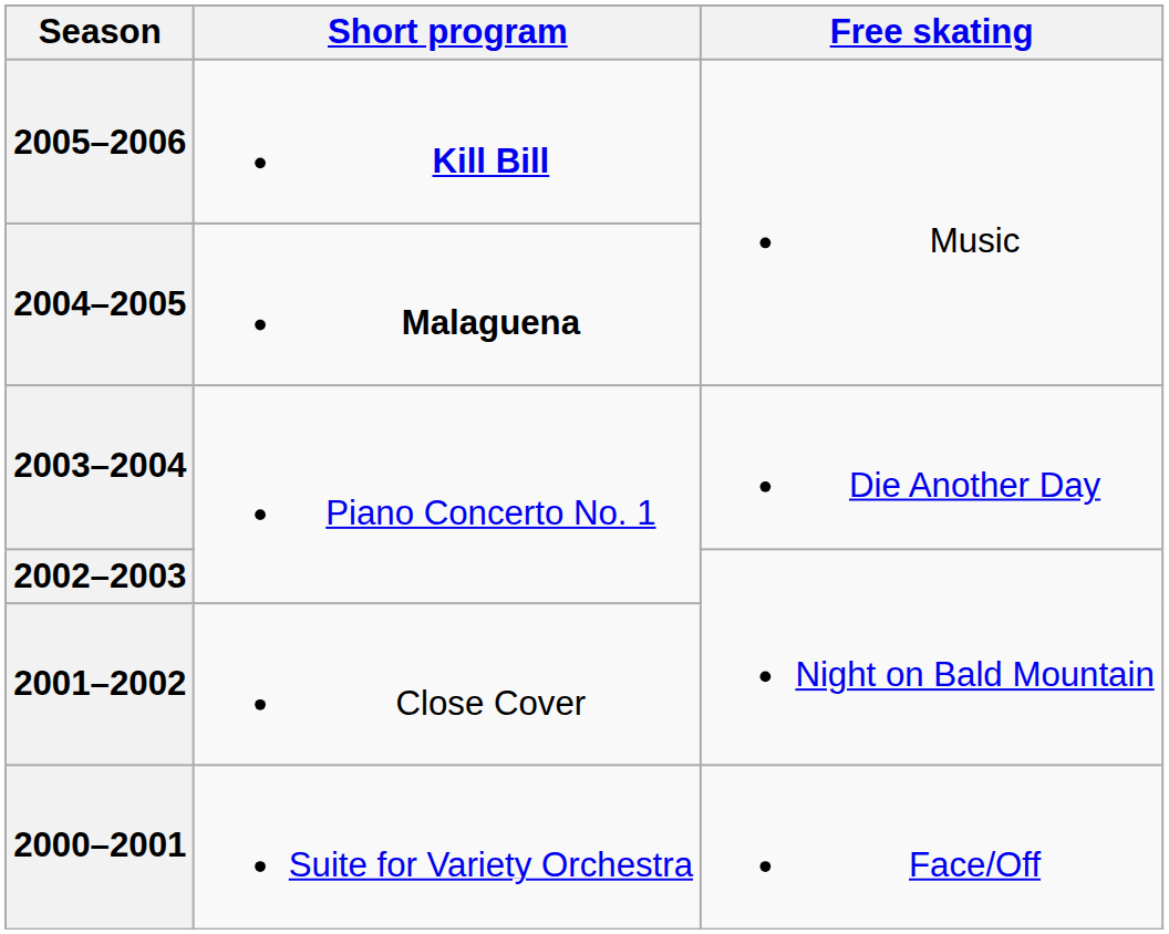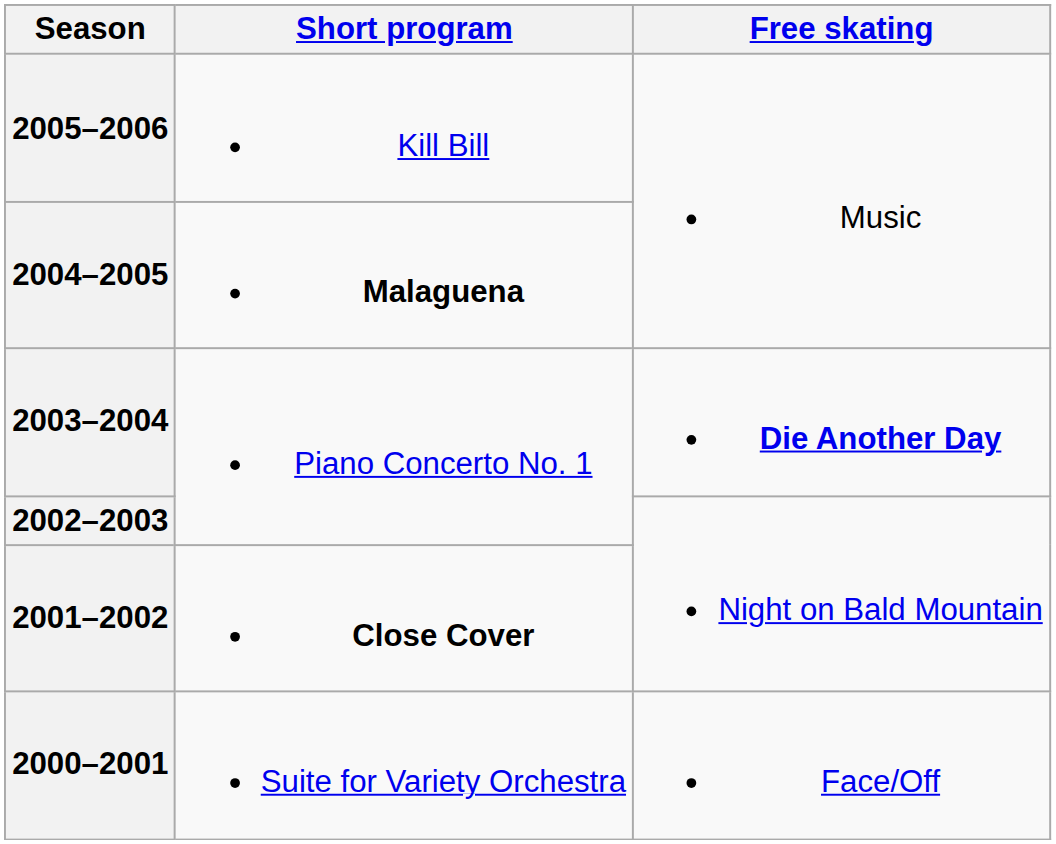2005–2006 | Short program: bold -> normal
2003–2004 | Free skating: normal -> bold
2001–2002 | Short program: normal -> bold
